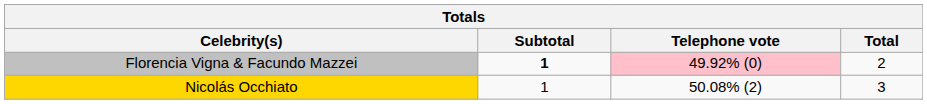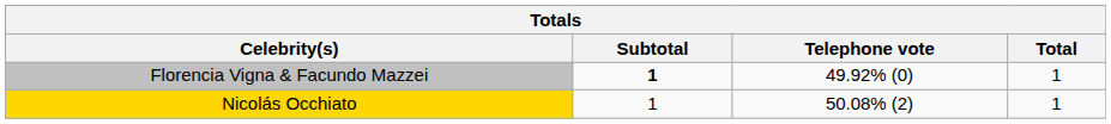Florencia Vigna & Facundo Mazzei | Telephone vote: pink background -> no background
Florencia Vigna & Facundo Mazzei | Total: 2 -> 1
Nicolás Occhiato | Total: 3 -> 1
